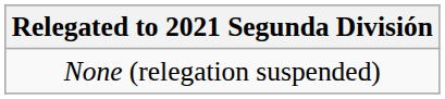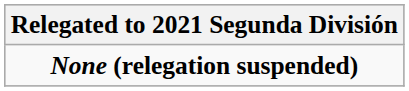None (relegation suspended) | column 1: normal -> bold
